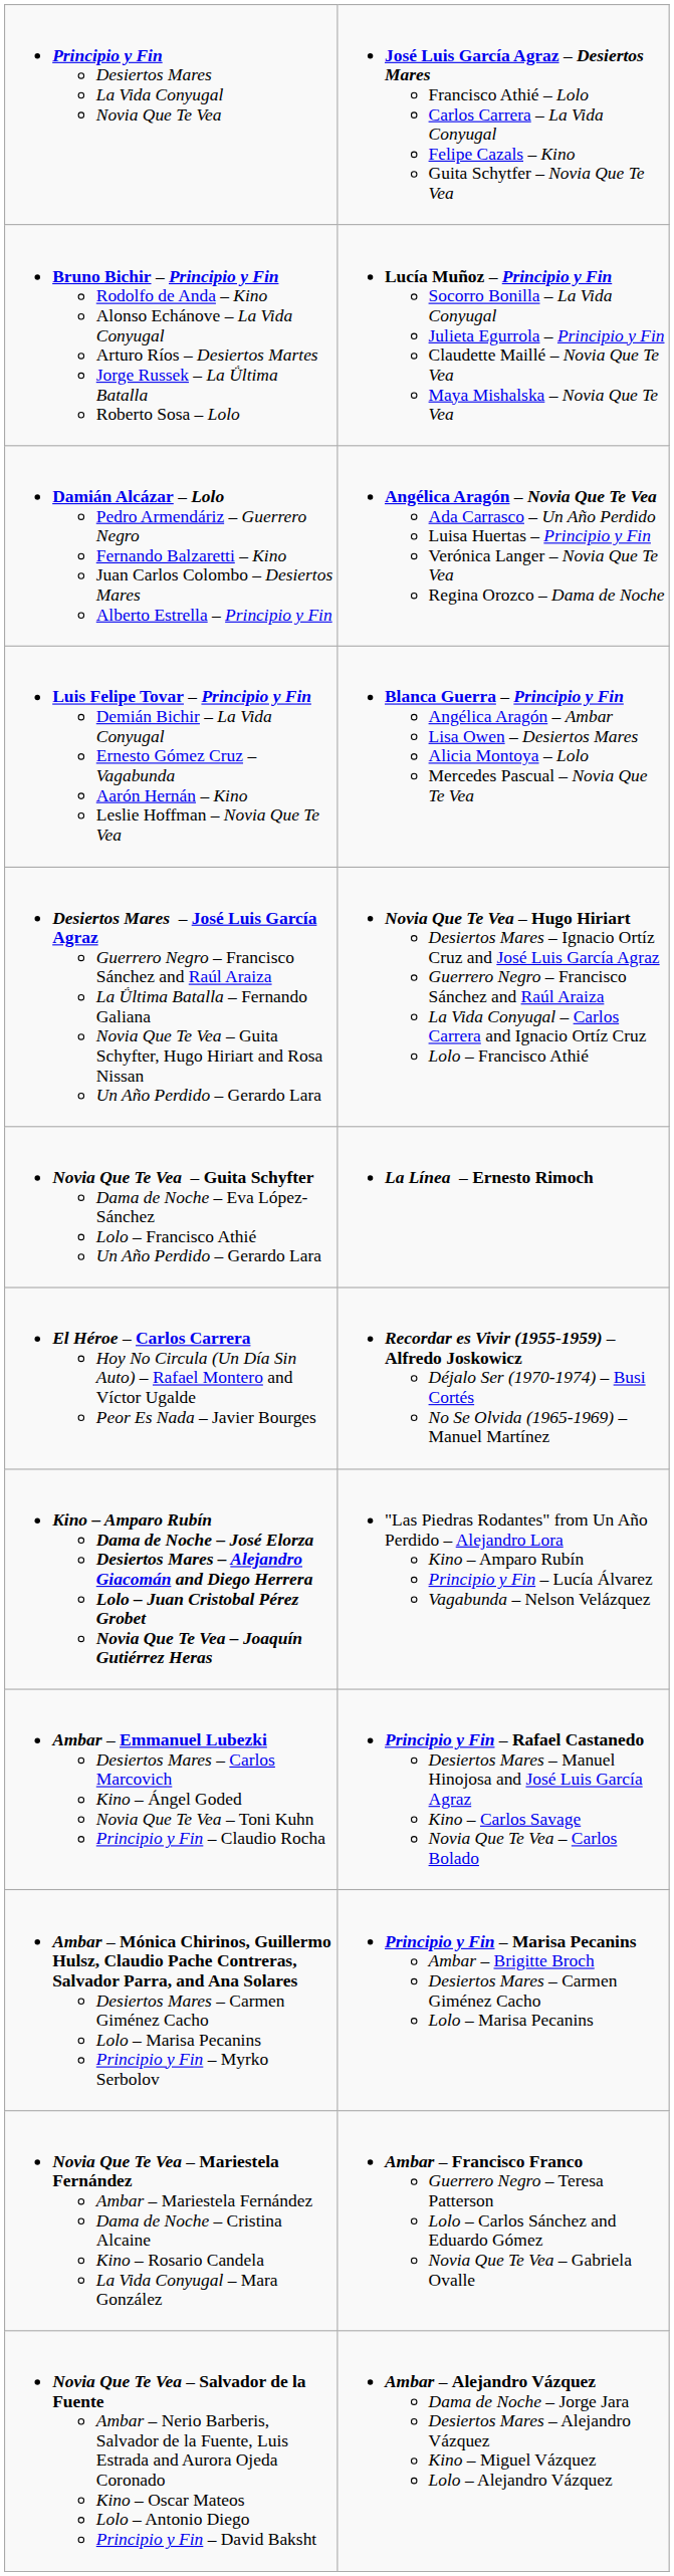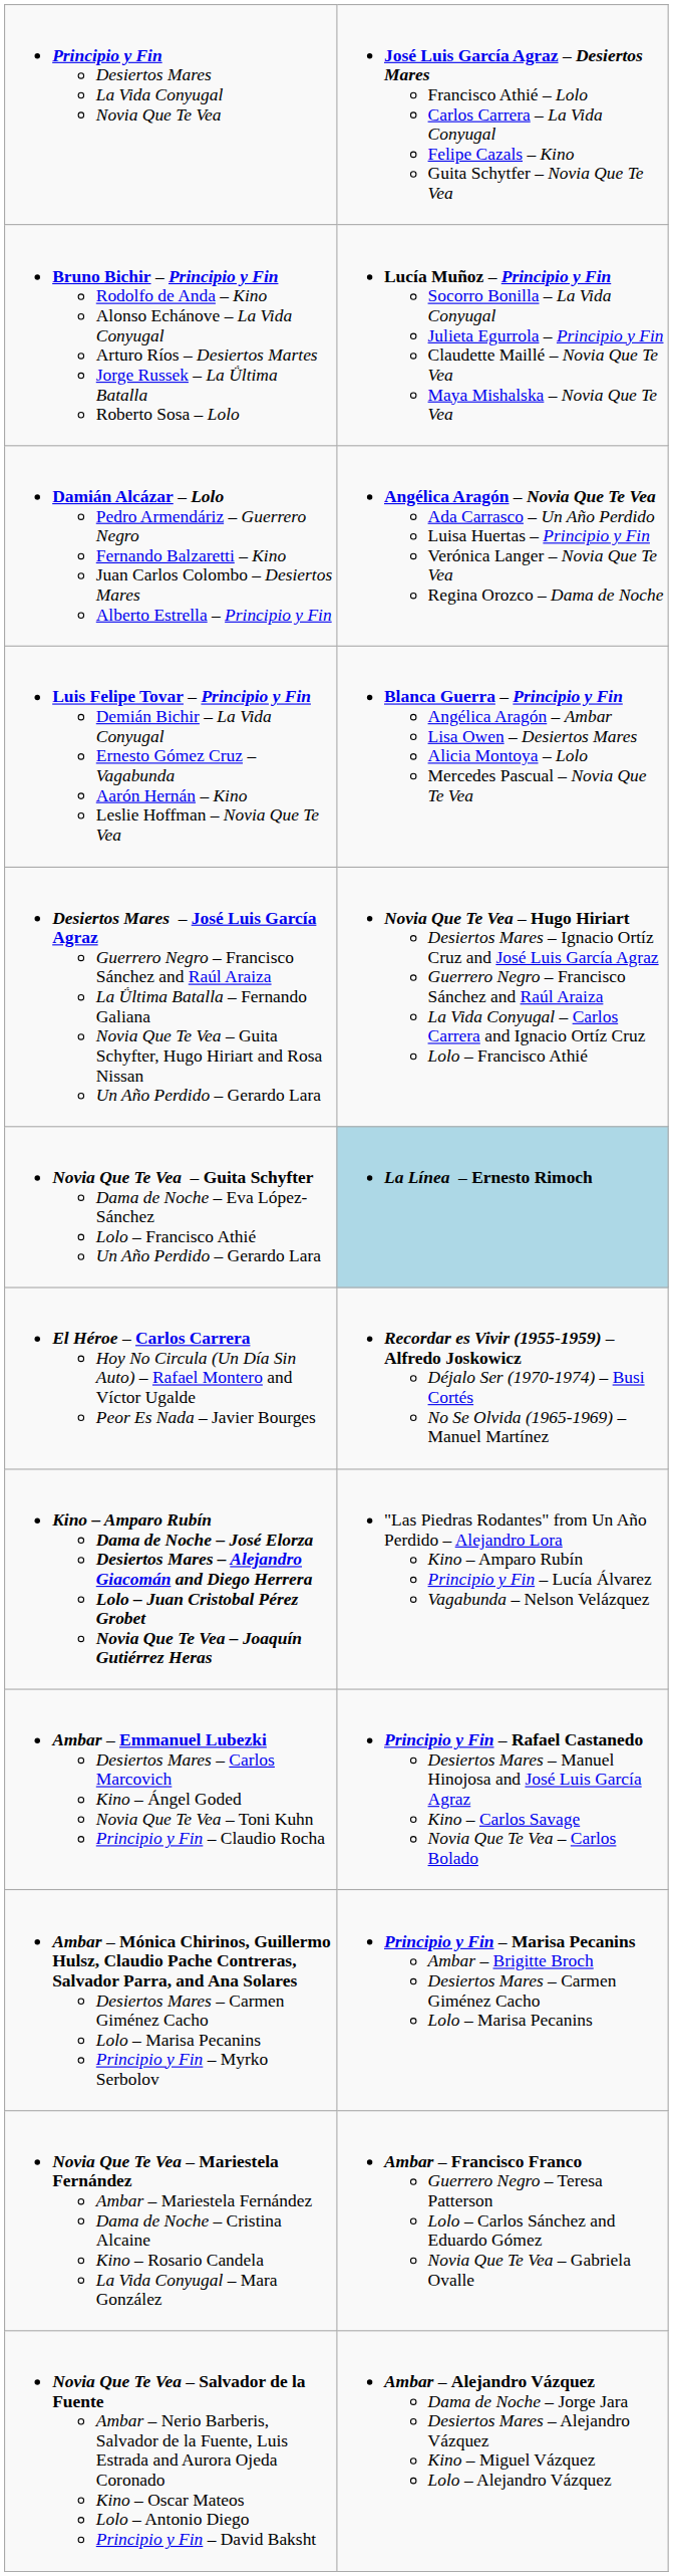row 6 | column 2: no background -> lightblue background
